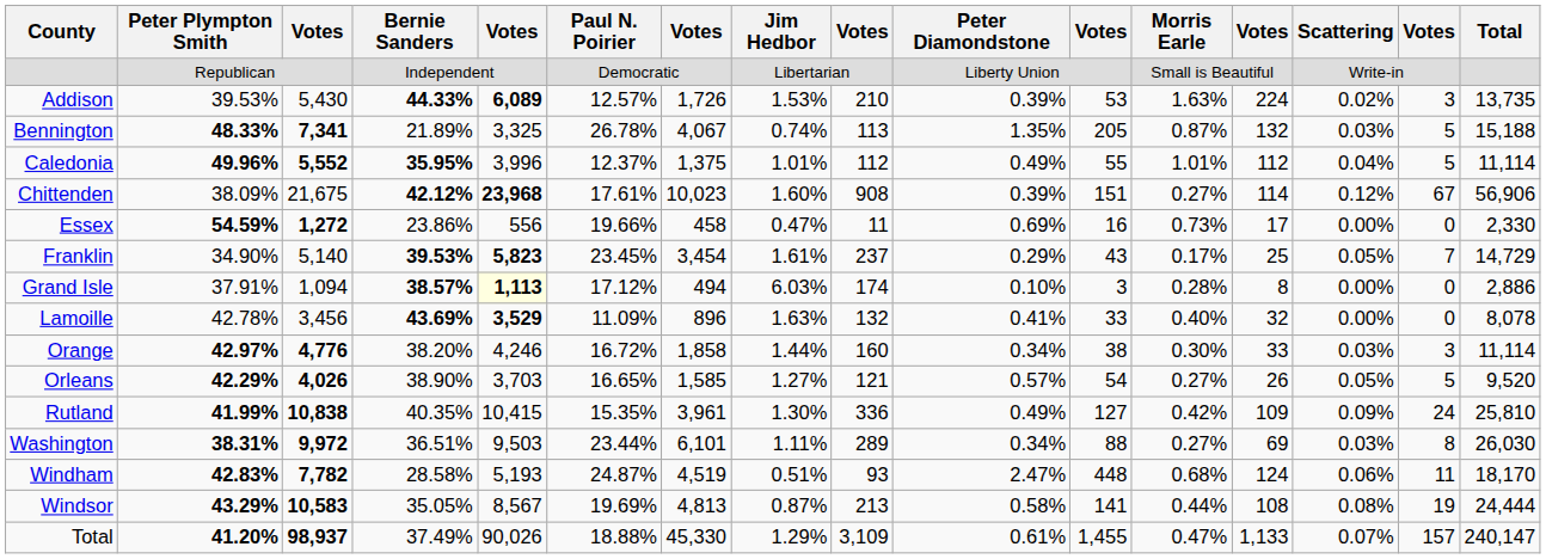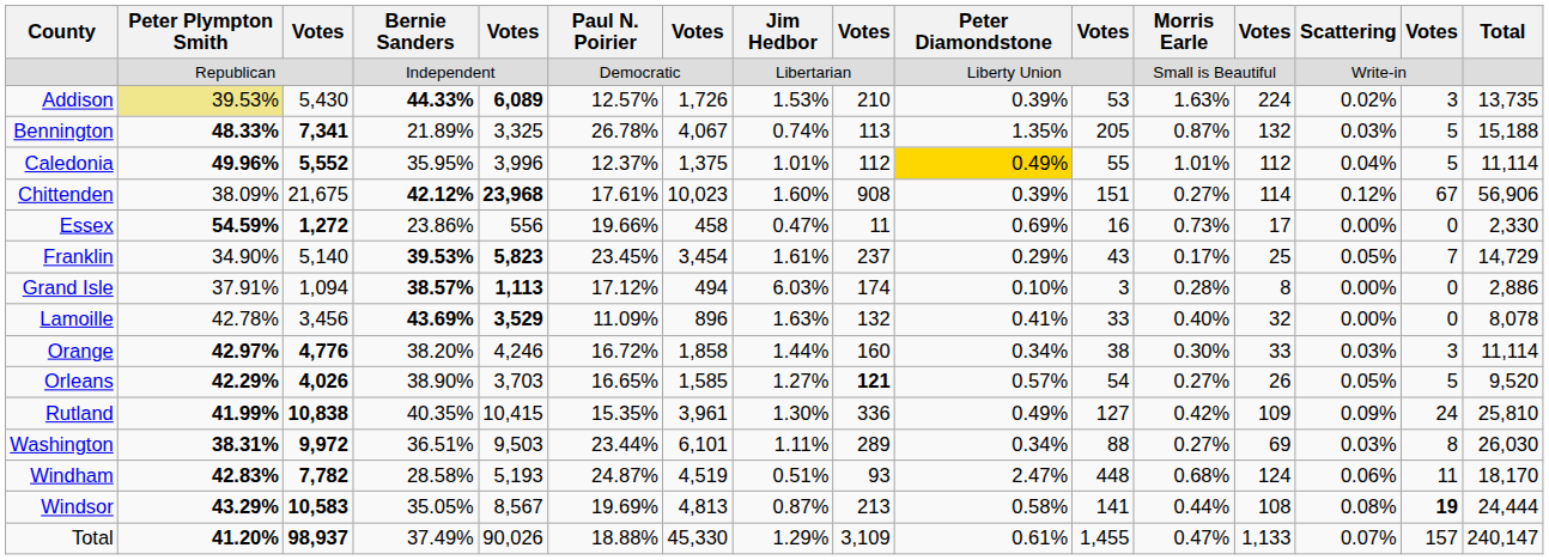Addison | Peter Plympton Smith: no background -> khaki background
Caledonia | Bernie Sanders: bold -> normal
Caledonia | Peter Diamondstone: no background -> gold background
Grand Isle | column 5: lightyellow background -> no background
Orleans | column 9: normal -> bold
Windsor | column 15: normal -> bold
